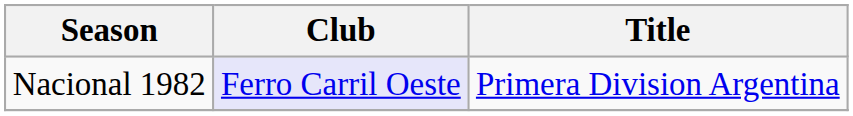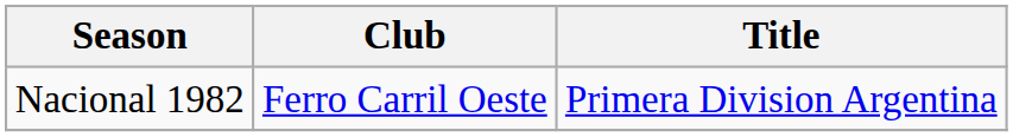Nacional 1982 | Club: lavender background -> no background
